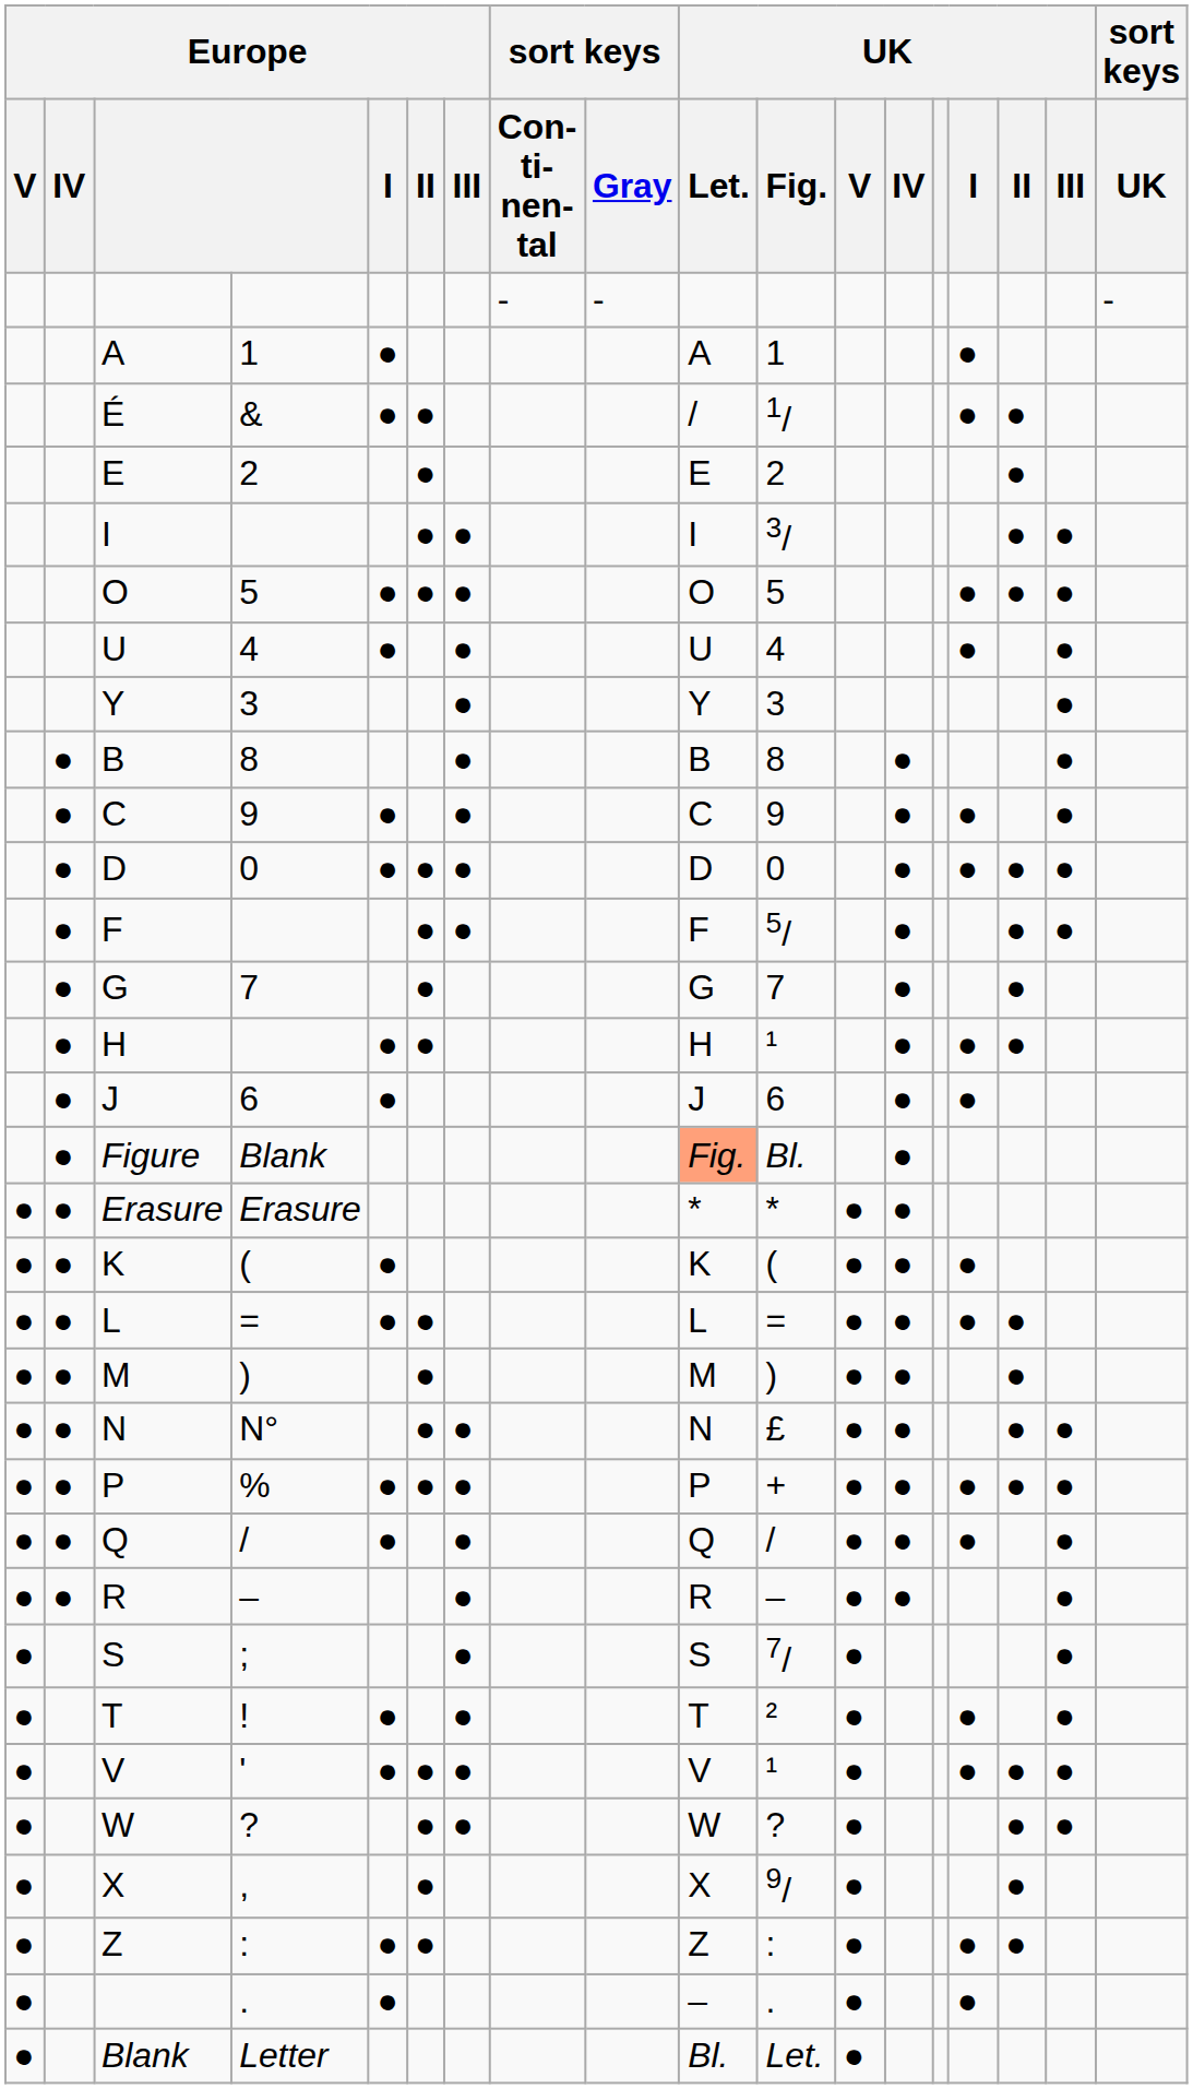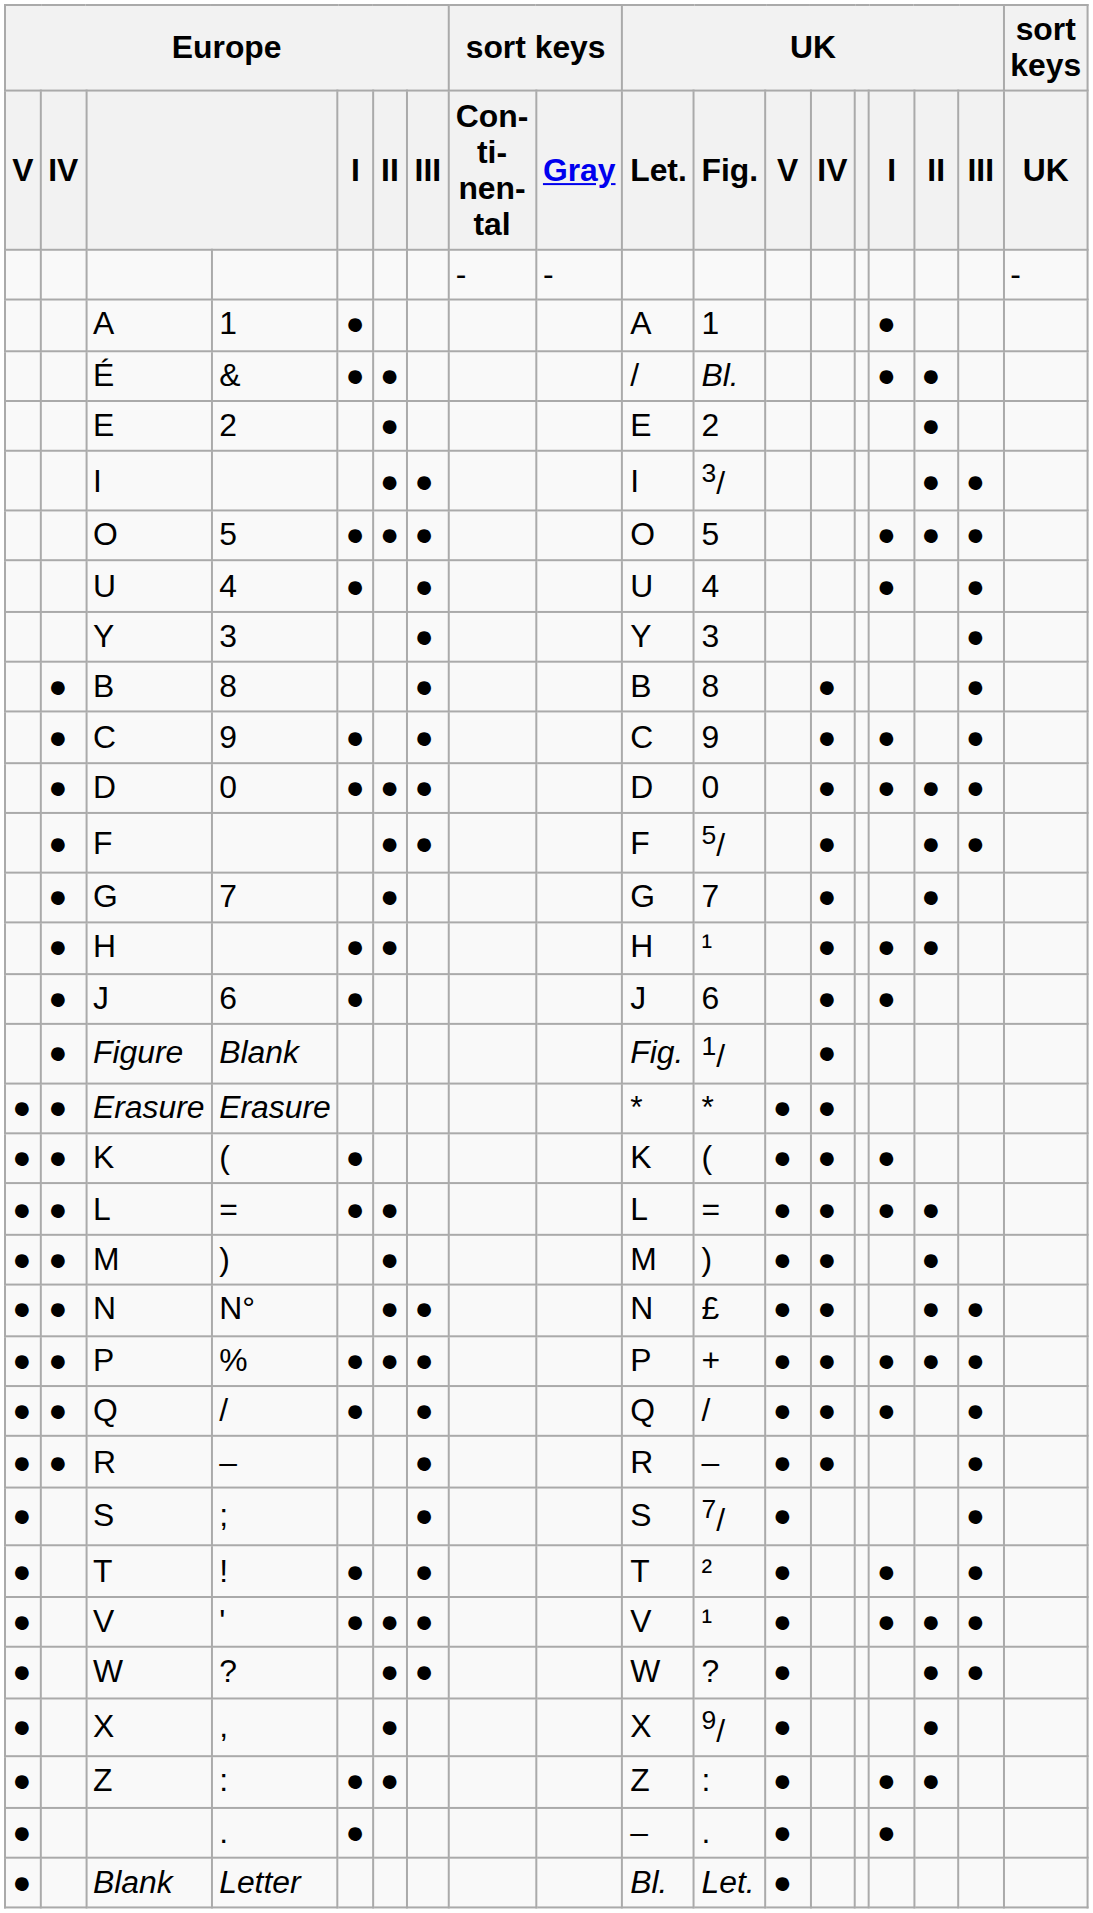É | UK / Fig.: 1/ -> Bl.
Figure | UK / Let.: lightsalmon background -> no background
Figure | UK / Fig.: Bl. -> 1/
